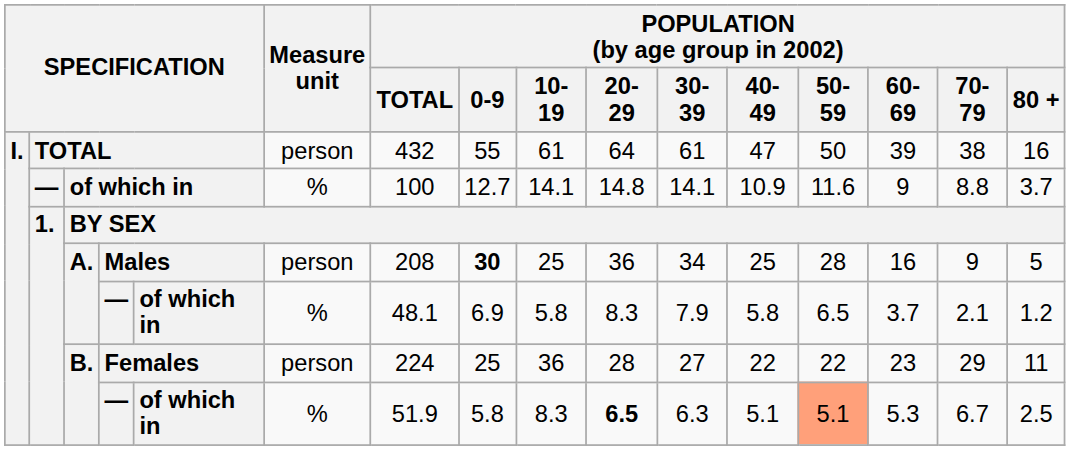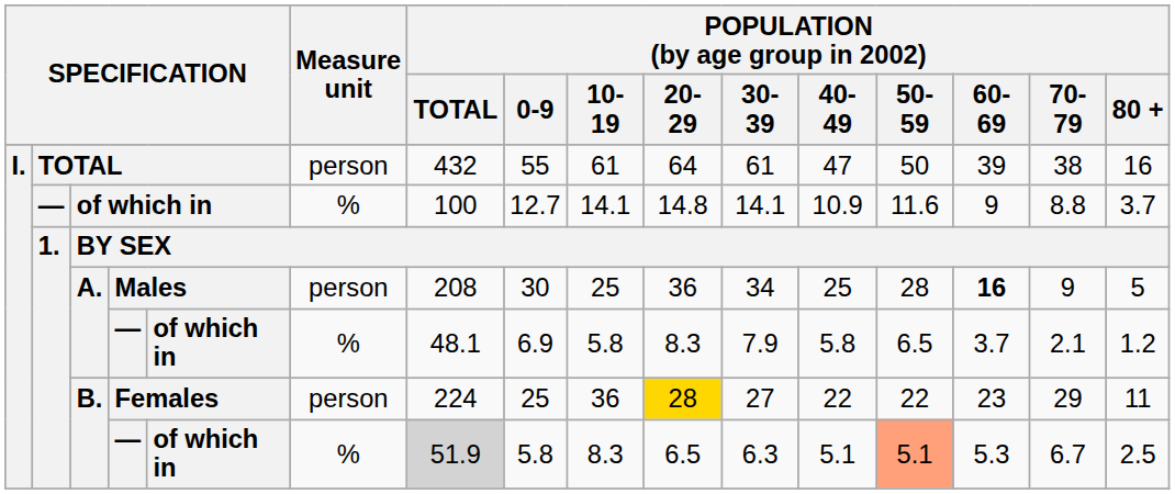Males | POPULATION (by age group in 2002) / 0-9: bold -> normal
Males | POPULATION (by age group in 2002) / 60-69: normal -> bold
Females | POPULATION (by age group in 2002) / 20-29: no background -> gold background
B. / — | POPULATION (by age group in 2002) / TOTAL: no background -> lightgrey background
B. / — | POPULATION (by age group in 2002) / 20-29: bold -> normal
